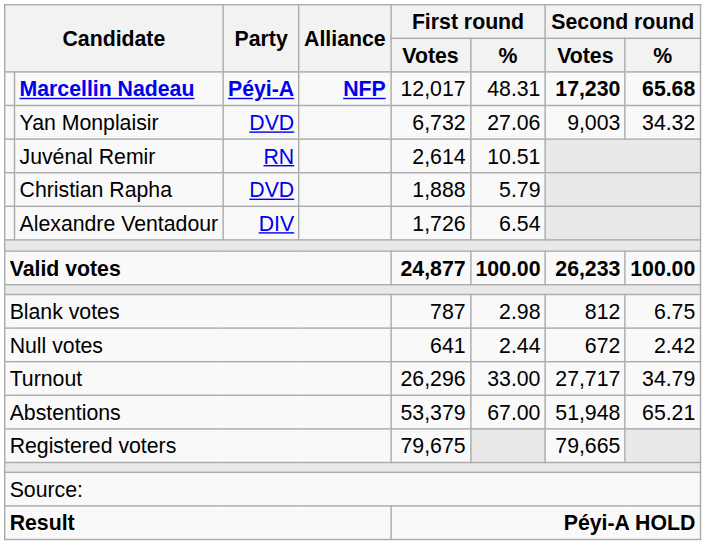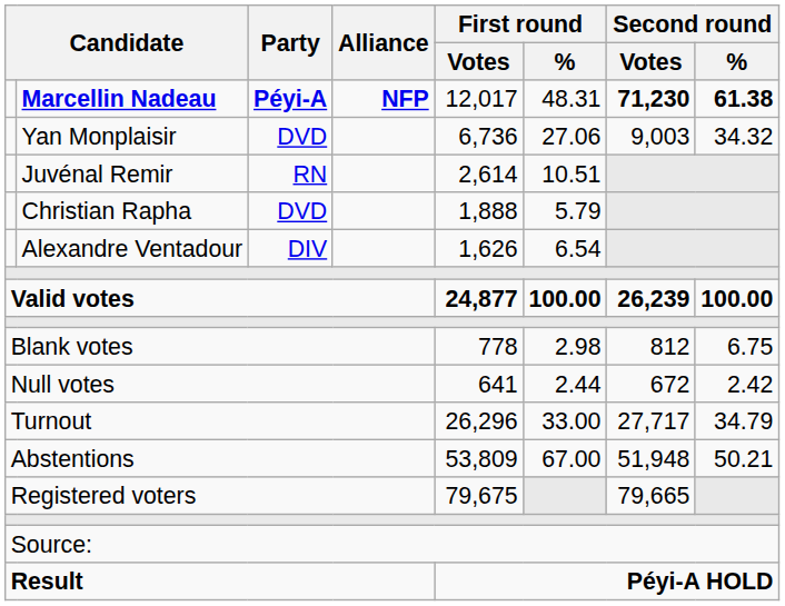Marcellin Nadeau | Second round / Votes: 17,230 -> 71,230
Marcellin Nadeau | Second round / %: 65.68 -> 61.38
Yan Monplaisir | First round / Votes: 6,732 -> 6,736
Alexandre Ventadour | First round / Votes: 1,726 -> 1,626
Valid votes | Second round / Votes: 26,233 -> 26,239
Blank votes | First round / Votes: 787 -> 778
Abstentions | First round / Votes: 53,379 -> 53,809
Abstentions | Second round / %: 65.21 -> 50.21
